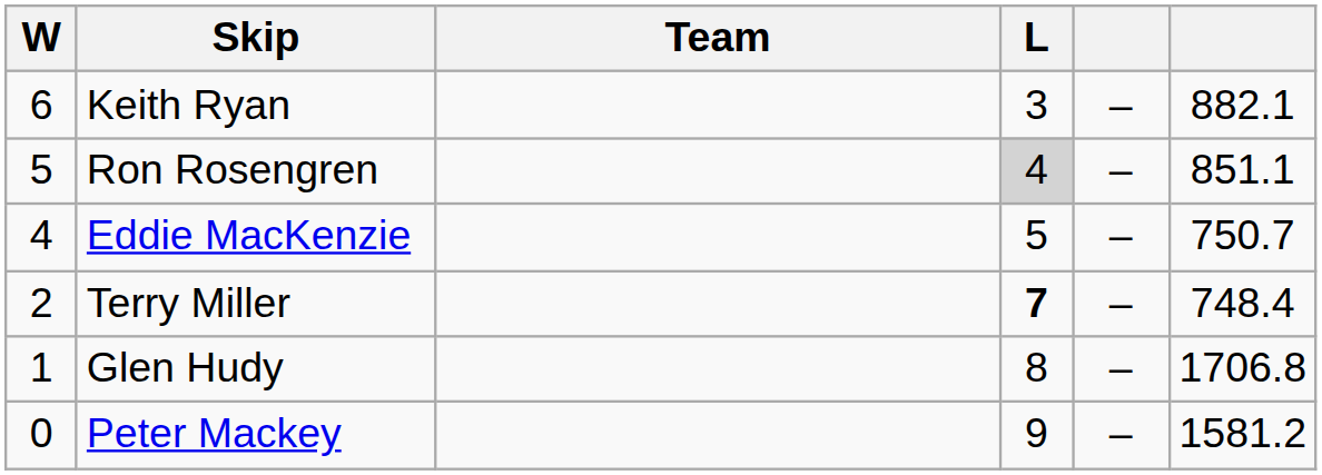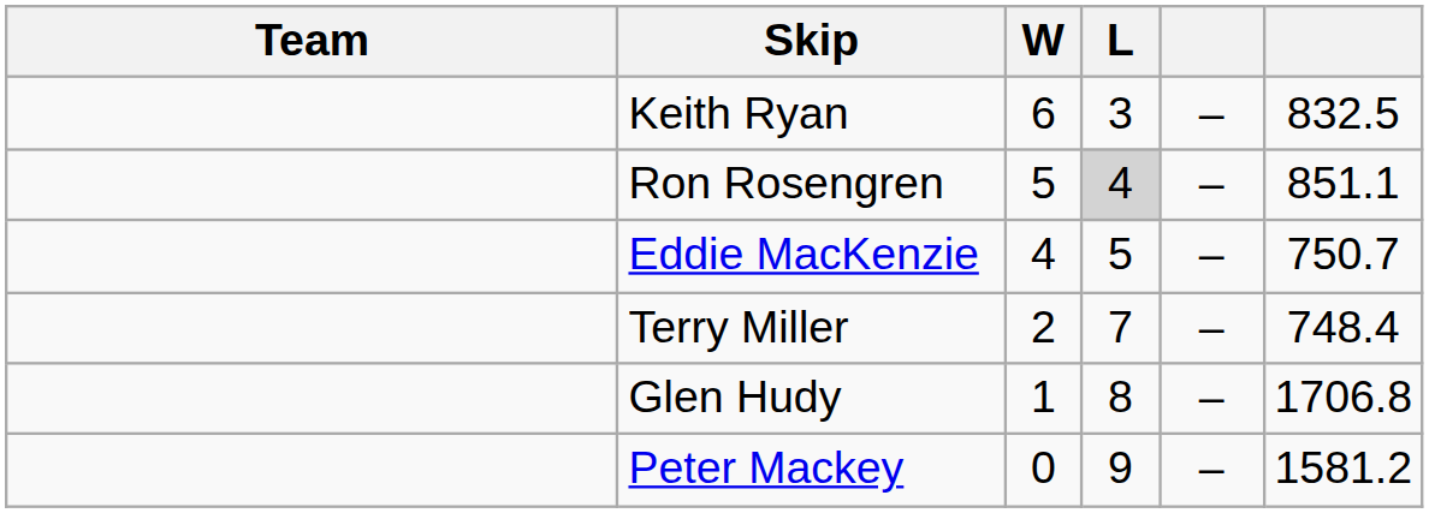columns swapped: Team <-> W
Keith Ryan | column 6: 882.1 -> 832.5
Terry Miller | L: bold -> normal
